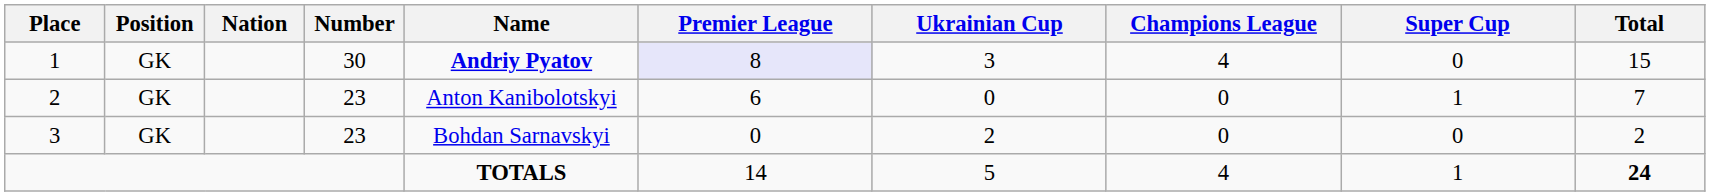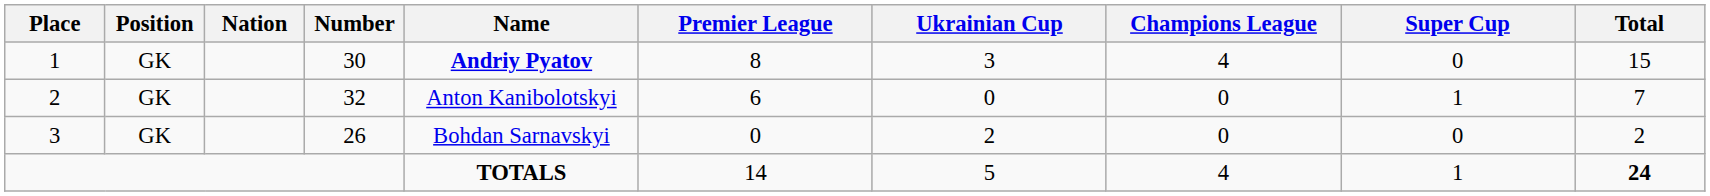row 2 | Premier League: lavender background -> no background
row 3 | Number: 23 -> 32
row 4 | Number: 23 -> 26
